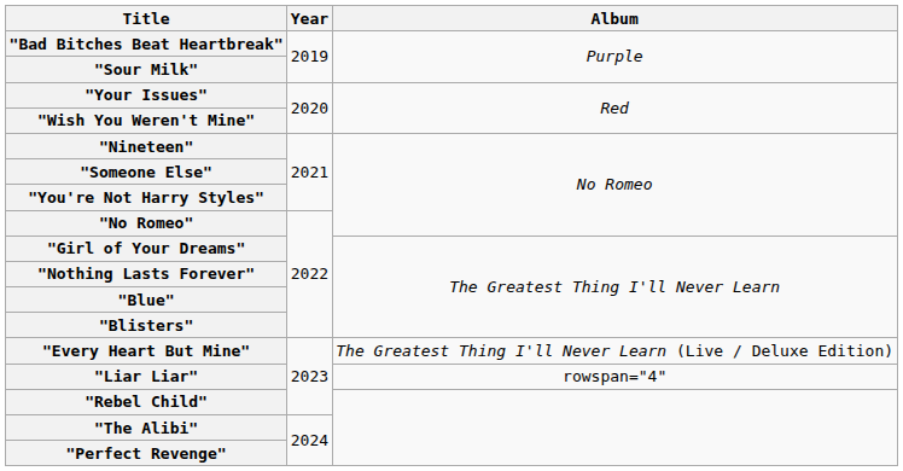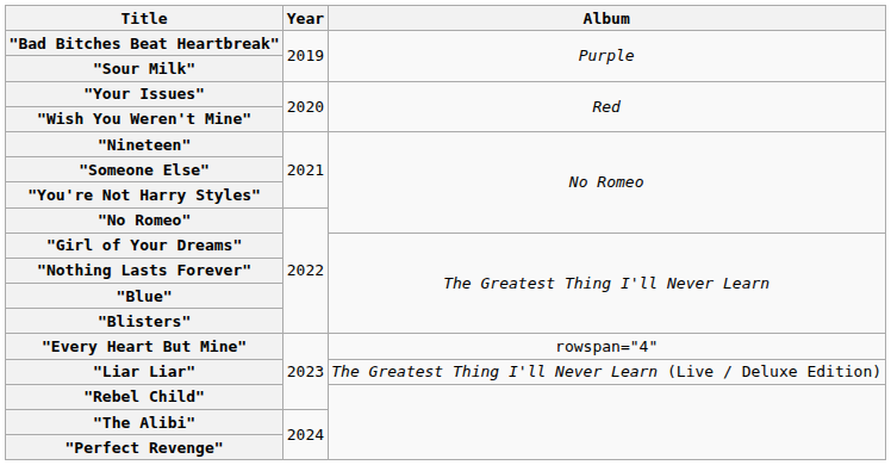"Every Heart But Mine" | Album: The Greatest Thing I'll Never Learn (Live / Deluxe Edition) -> rowspan="4"
"Liar Liar" | Album: rowspan="4" -> The Greatest Thing I'll Never Learn (Live / Deluxe Edition)
